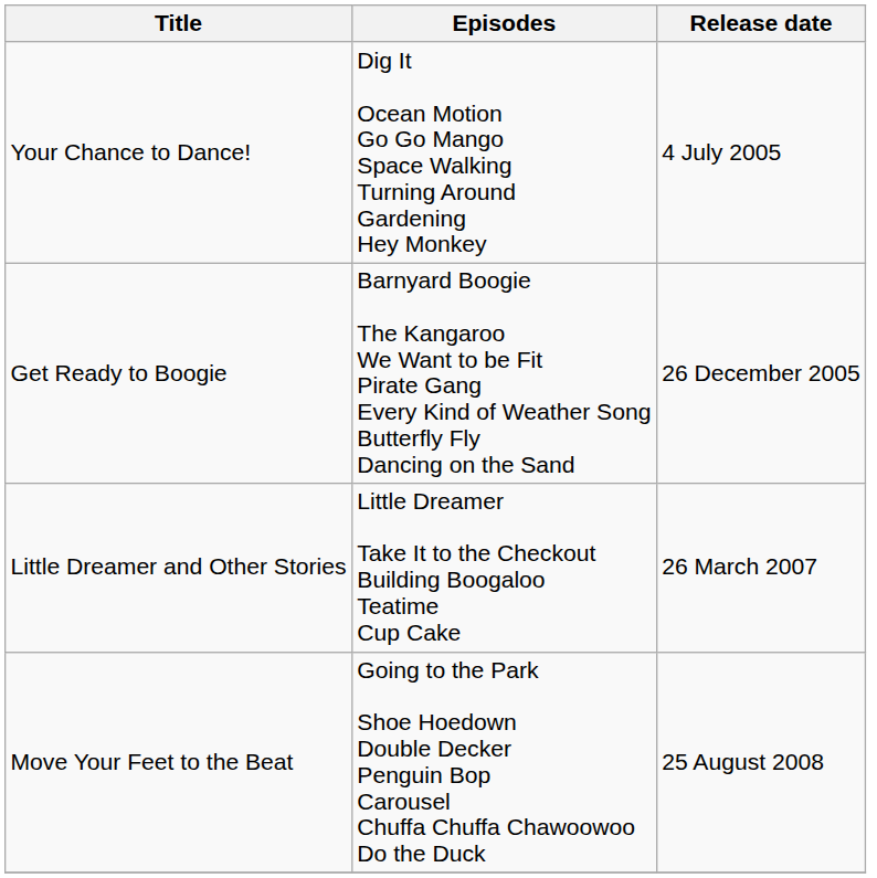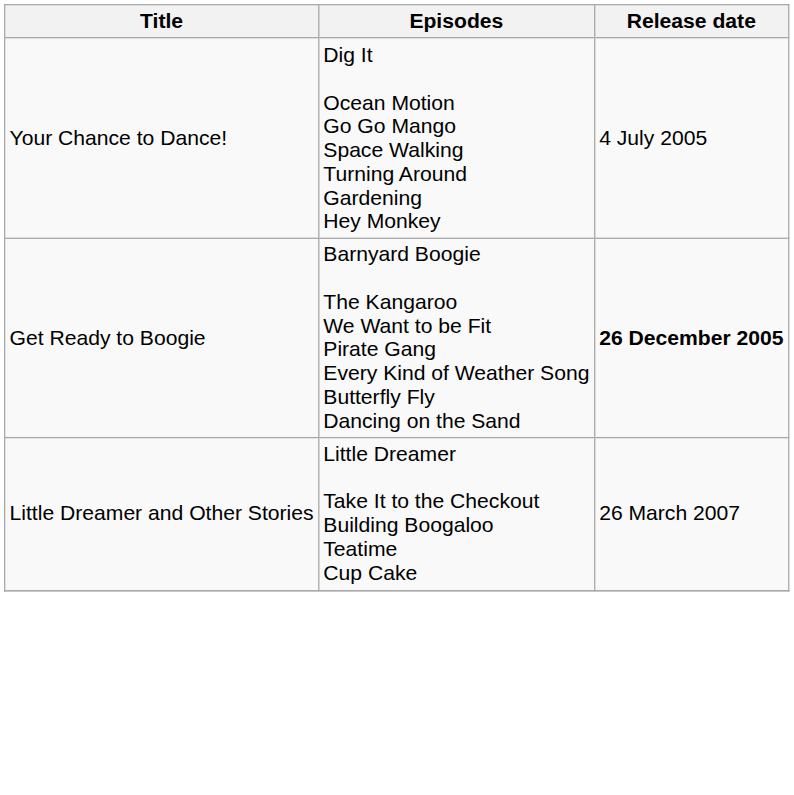Get Ready to Boogie | Release date: normal -> bold
- row: Move Your Feet to the Beat | Going to the Park Shoe Hoedown Double Decker Penguin Bop Carousel Chuffa Chuffa Chawoowoo Do the Duck | 25 August 2008
